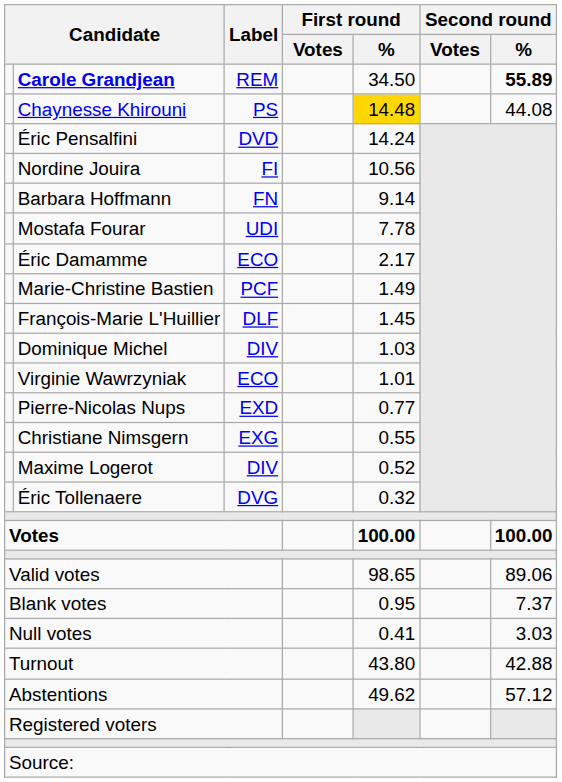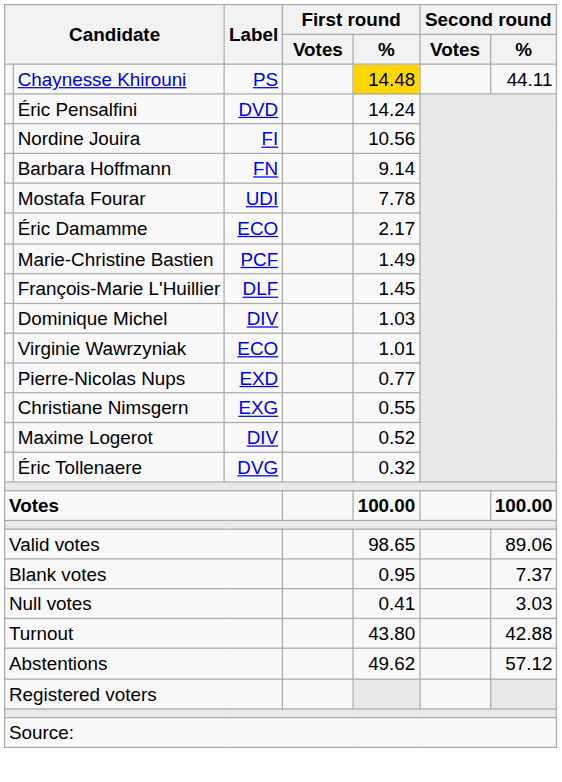- row: Carole Grandjean | REM | 34.50 | 55.89
Chaynesse Khirouni | Second round / %: 44.08 -> 44.11
